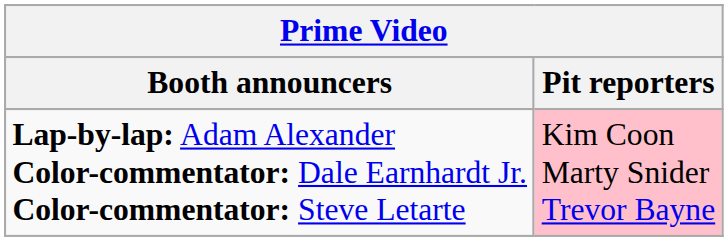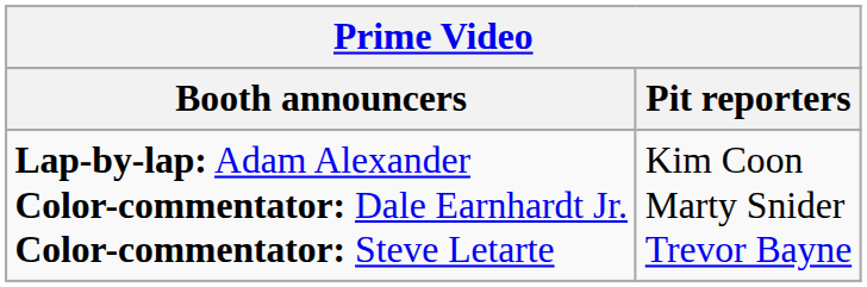row 3 | Pit reporters: pink background -> no background
